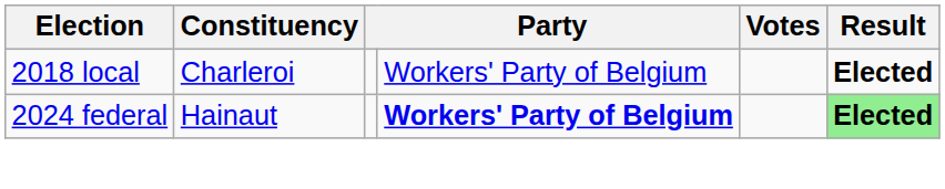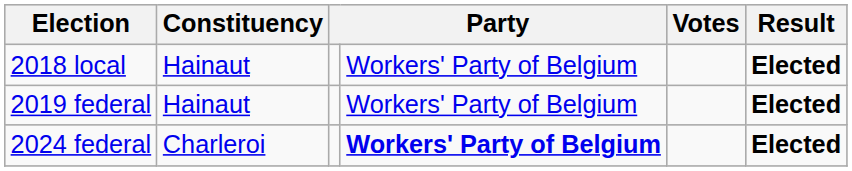2018 local | Constituency: Charleroi -> Hainaut
+ row: 2019 federal | Hainaut | Workers' Party of Belgium | Elected
2024 federal | Constituency: Hainaut -> Charleroi
2024 federal | Result: lightgreen background -> no background
